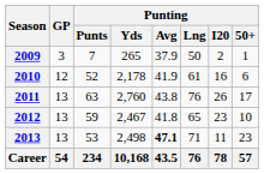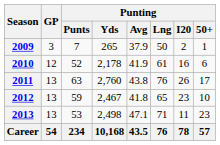2013 | Punting / Avg: bold -> normal
